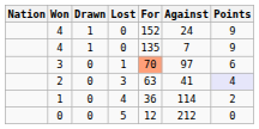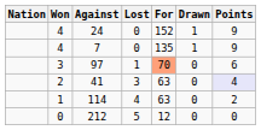columns swapped: Drawn <-> Against
row 6 | For: 36 -> 63
